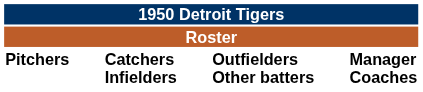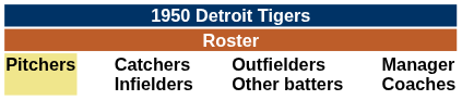Pitchers | column 1: no background -> khaki background
